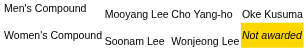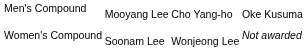Women's Compound | column 4: gold background -> no background
